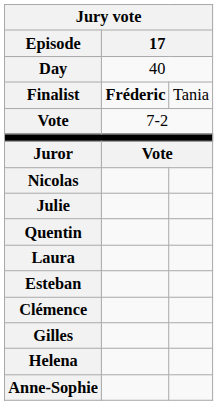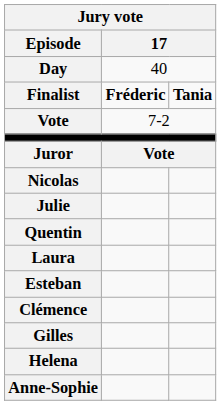Finalist | column 3: normal -> bold
